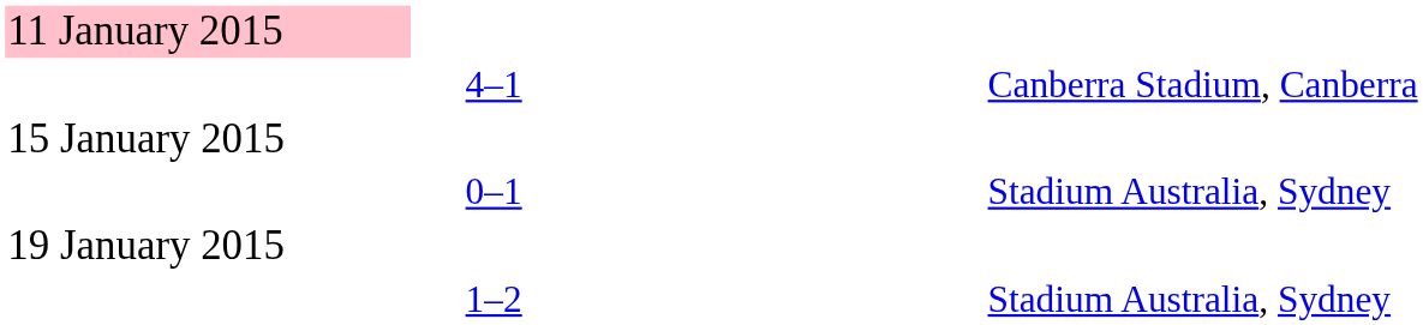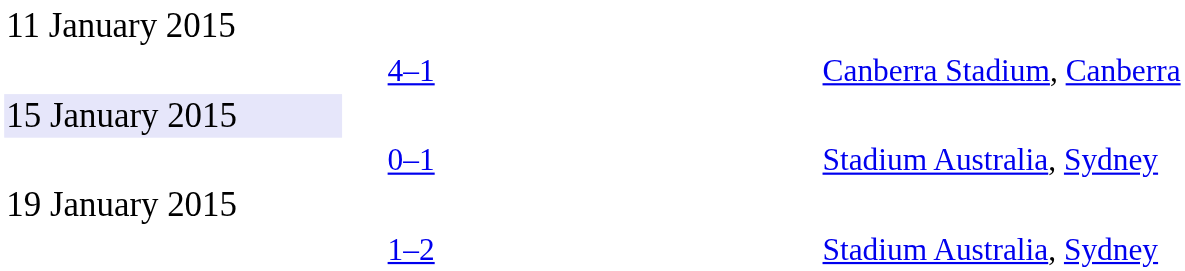11 January 2015 | column 1: pink background -> no background
15 January 2015 | column 1: no background -> lavender background
